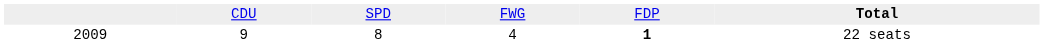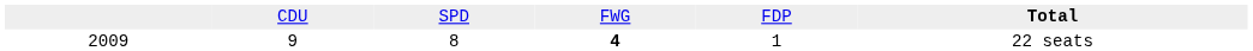2009 | column 4: normal -> bold
2009 | column 5: bold -> normal
